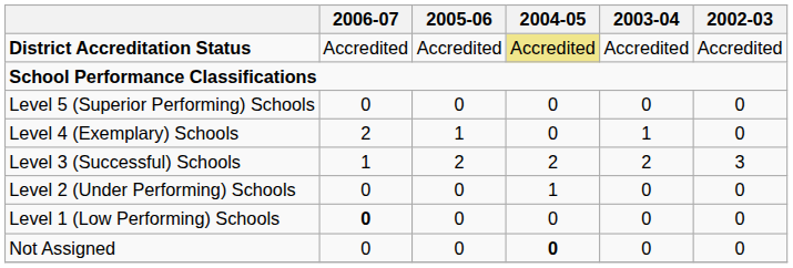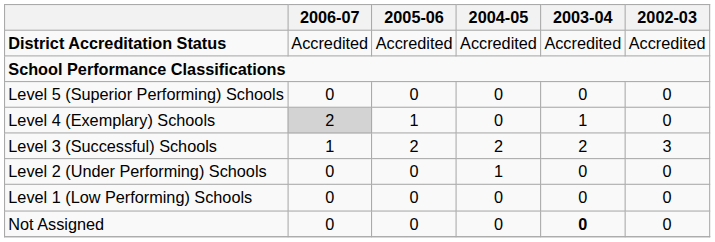District Accreditation Status | 2004-05: khaki background -> no background
Level 4 (Exemplary) Schools | 2006-07: no background -> lightgrey background
Level 1 (Low Performing) Schools | 2006-07: bold -> normal
Not Assigned | 2004-05: bold -> normal
Not Assigned | 2003-04: normal -> bold
